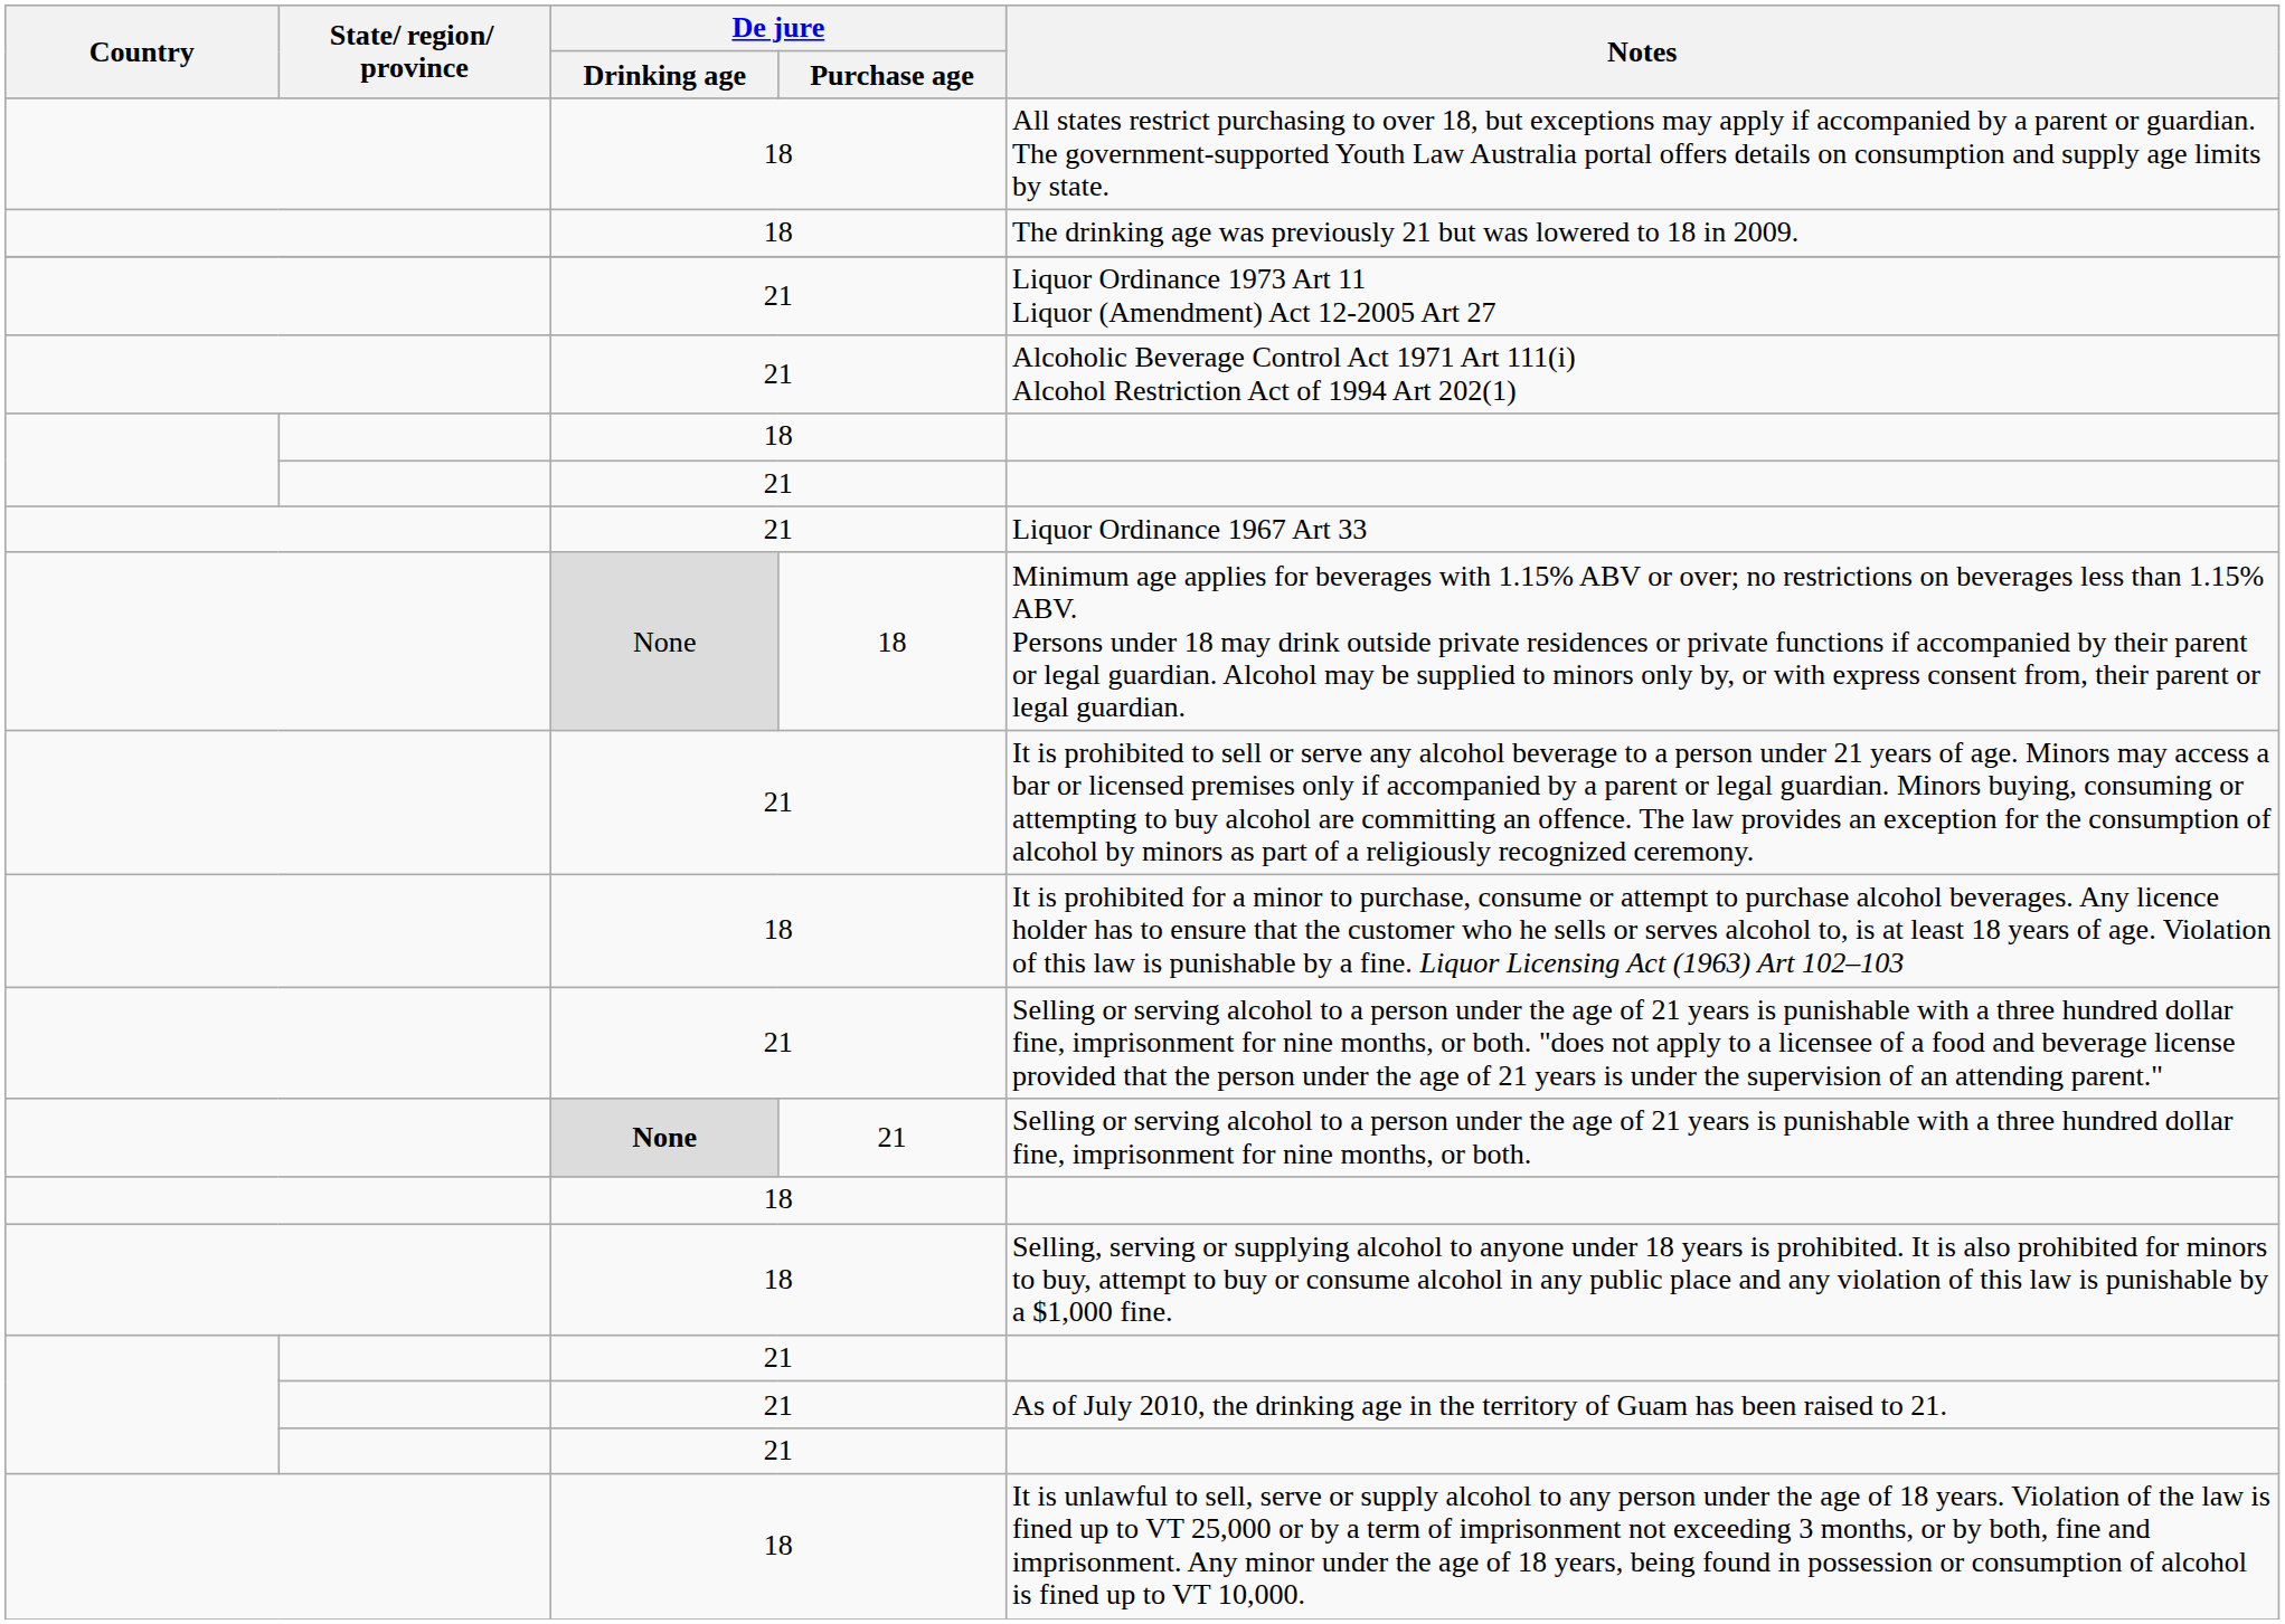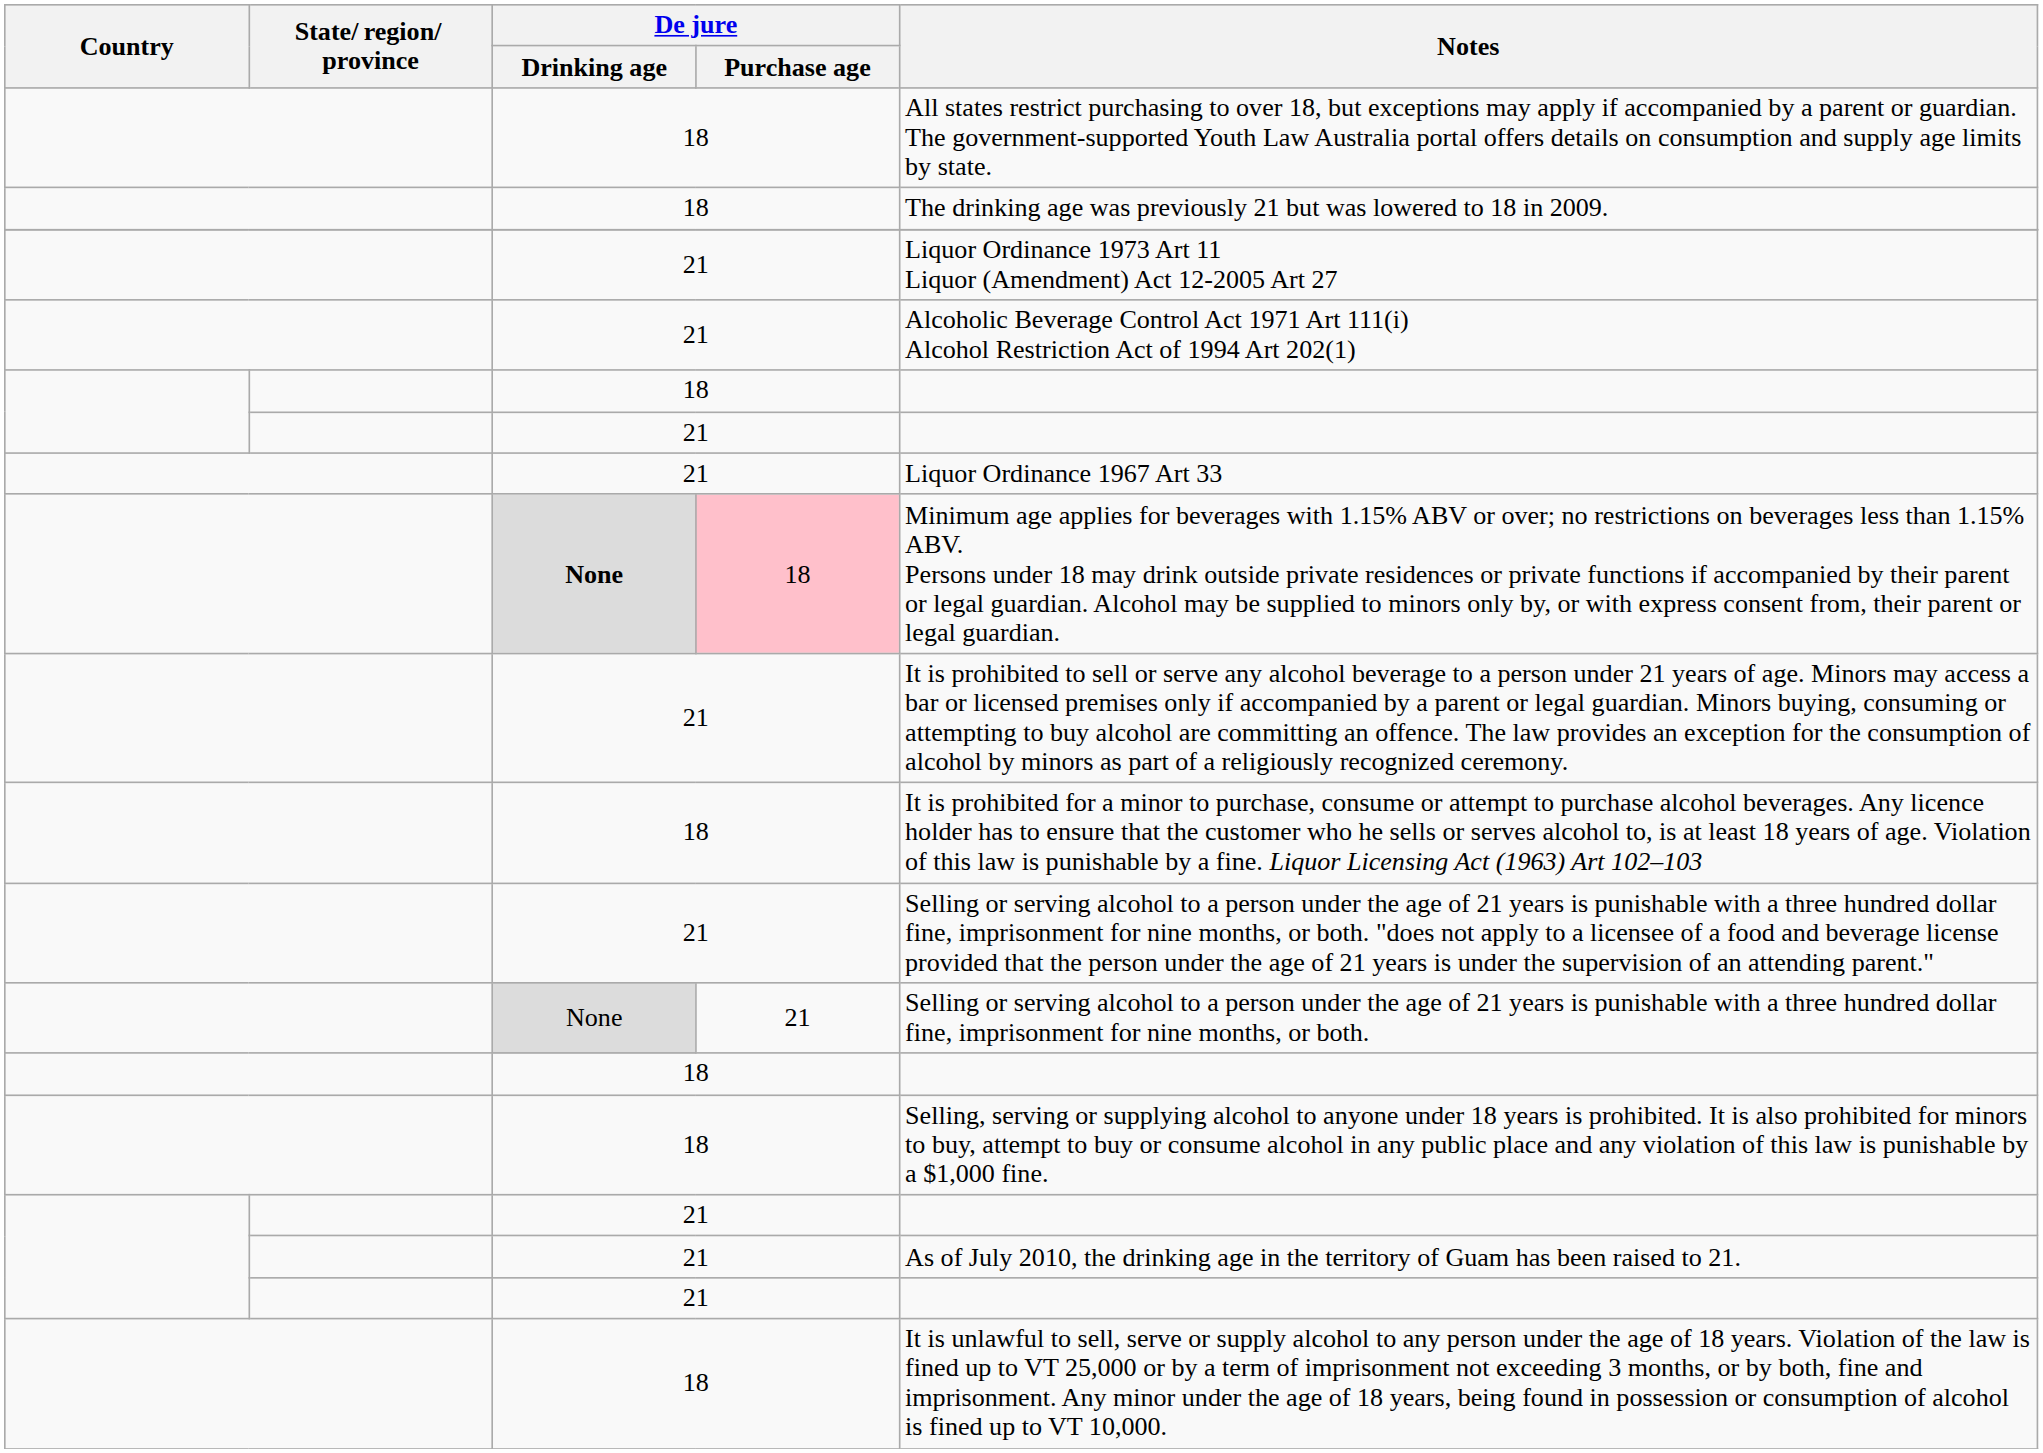None / 18 | De jure / Drinking age: normal -> bold
None / 18 | De jure / Purchase age: no background -> pink background
None / 21 | De jure / Drinking age: bold -> normal
